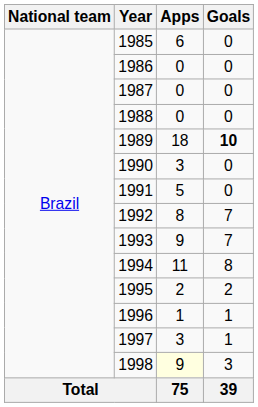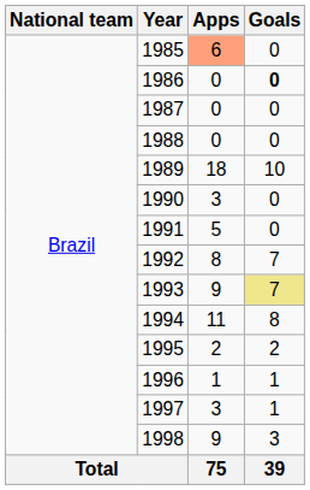1985 | Apps: no background -> lightsalmon background
1986 | Goals: normal -> bold
1989 | Goals: bold -> normal
1993 | Goals: no background -> khaki background
1998 | Apps: lightyellow background -> no background
